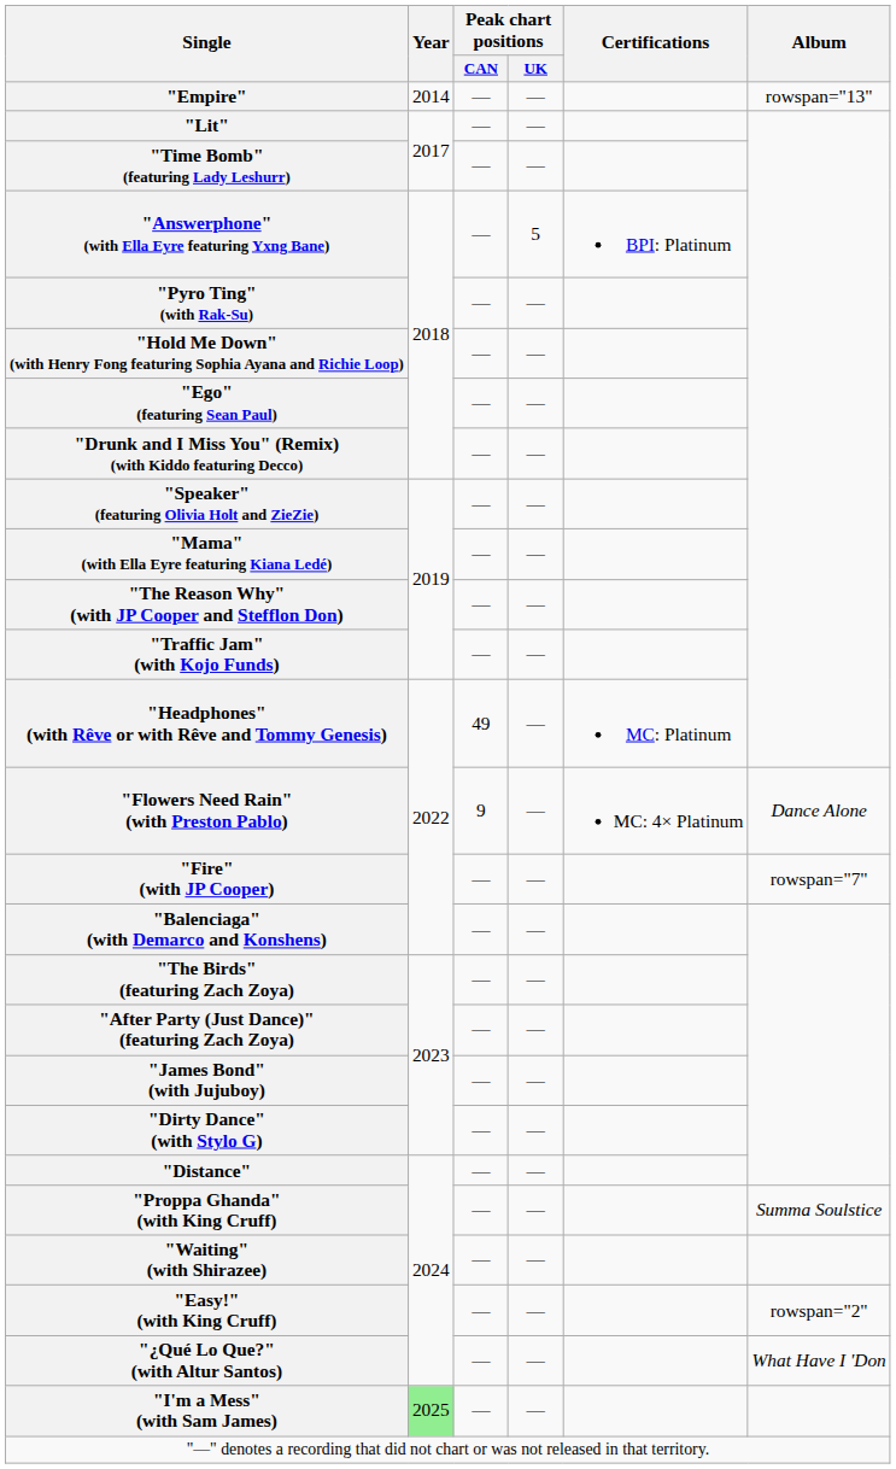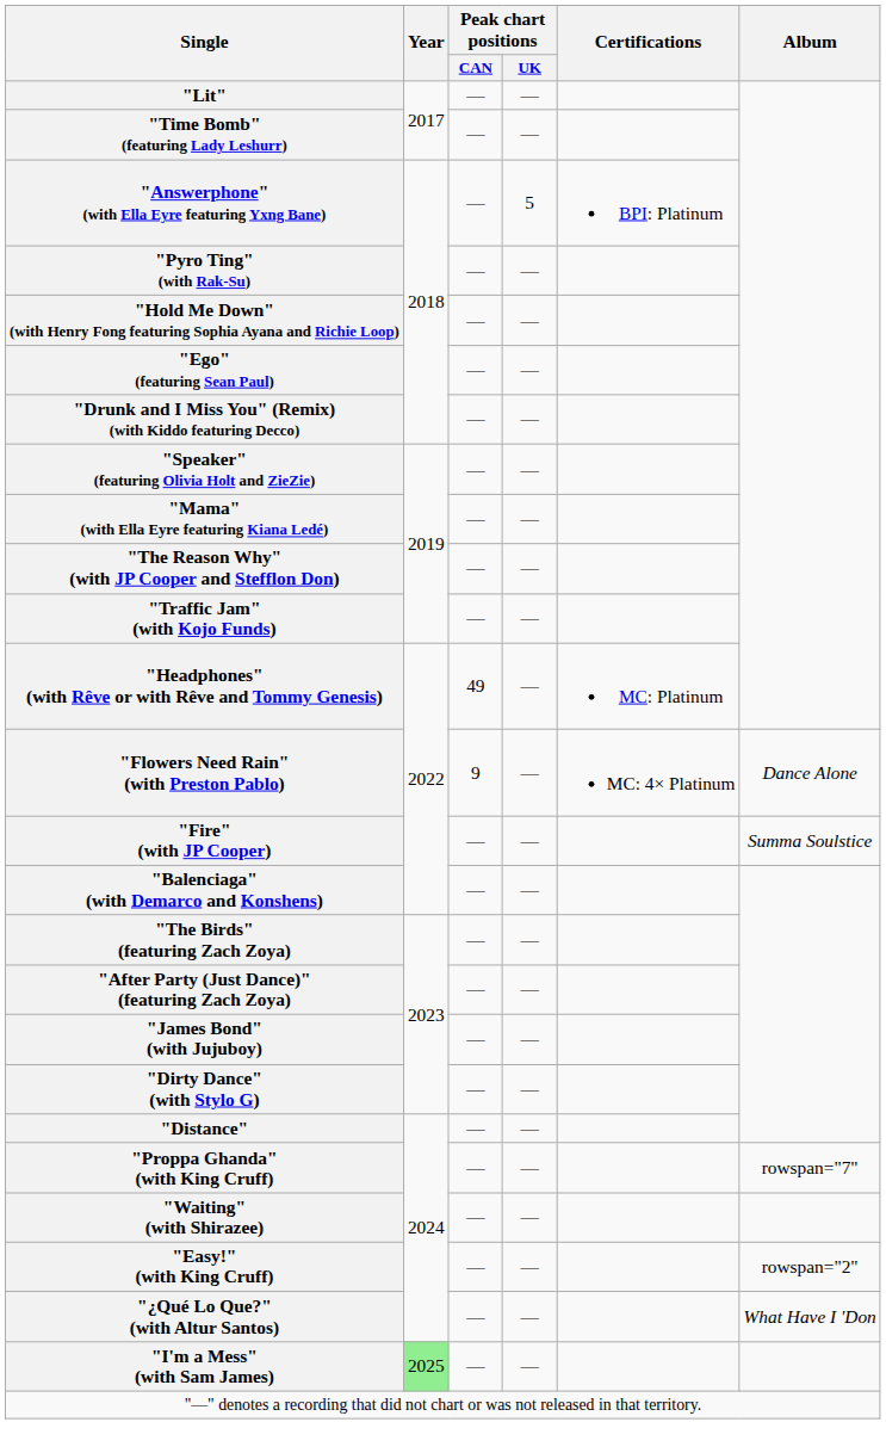- row: "Empire" | 2014 | — | — | rowspan="13"
"Fire" (with JP Cooper) | Album: rowspan="7" -> Summa Soulstice
"Proppa Ghanda" (with King Cruff) | Album: Summa Soulstice -> rowspan="7"
